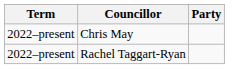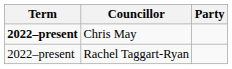Chris May | Term: normal -> bold
